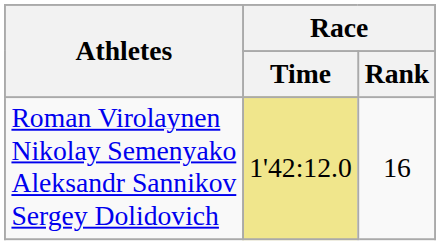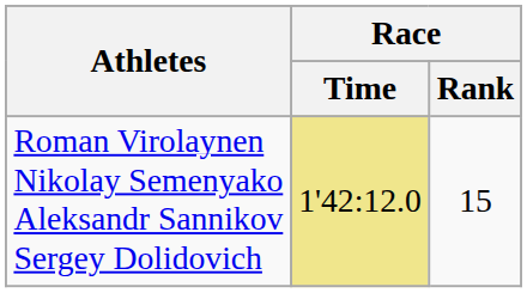row 3 | Race / Rank: 16 -> 15
